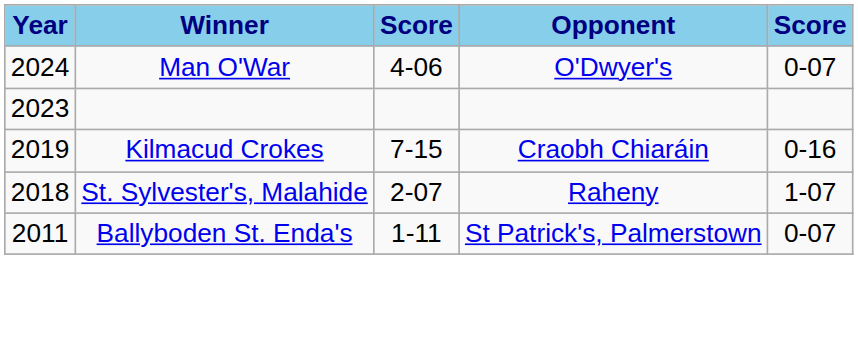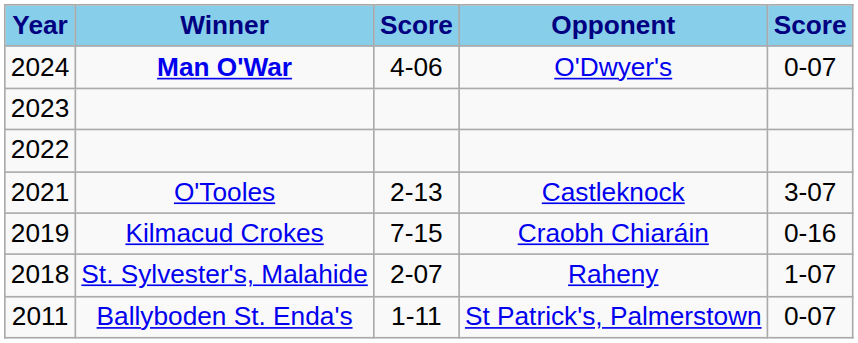2024 | Winner: normal -> bold
+ row: 2022
+ row: 2021 | O'Tooles | 2-13 | Castleknock | 3-07
